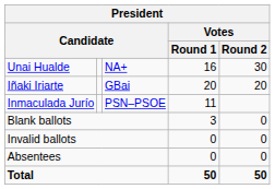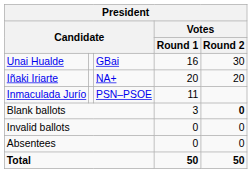Unai Hualde | column 3: NA+ -> GBai
Iñaki Iriarte | column 3: GBai -> NA+
Blank ballots | Votes / Round 2: normal -> bold
